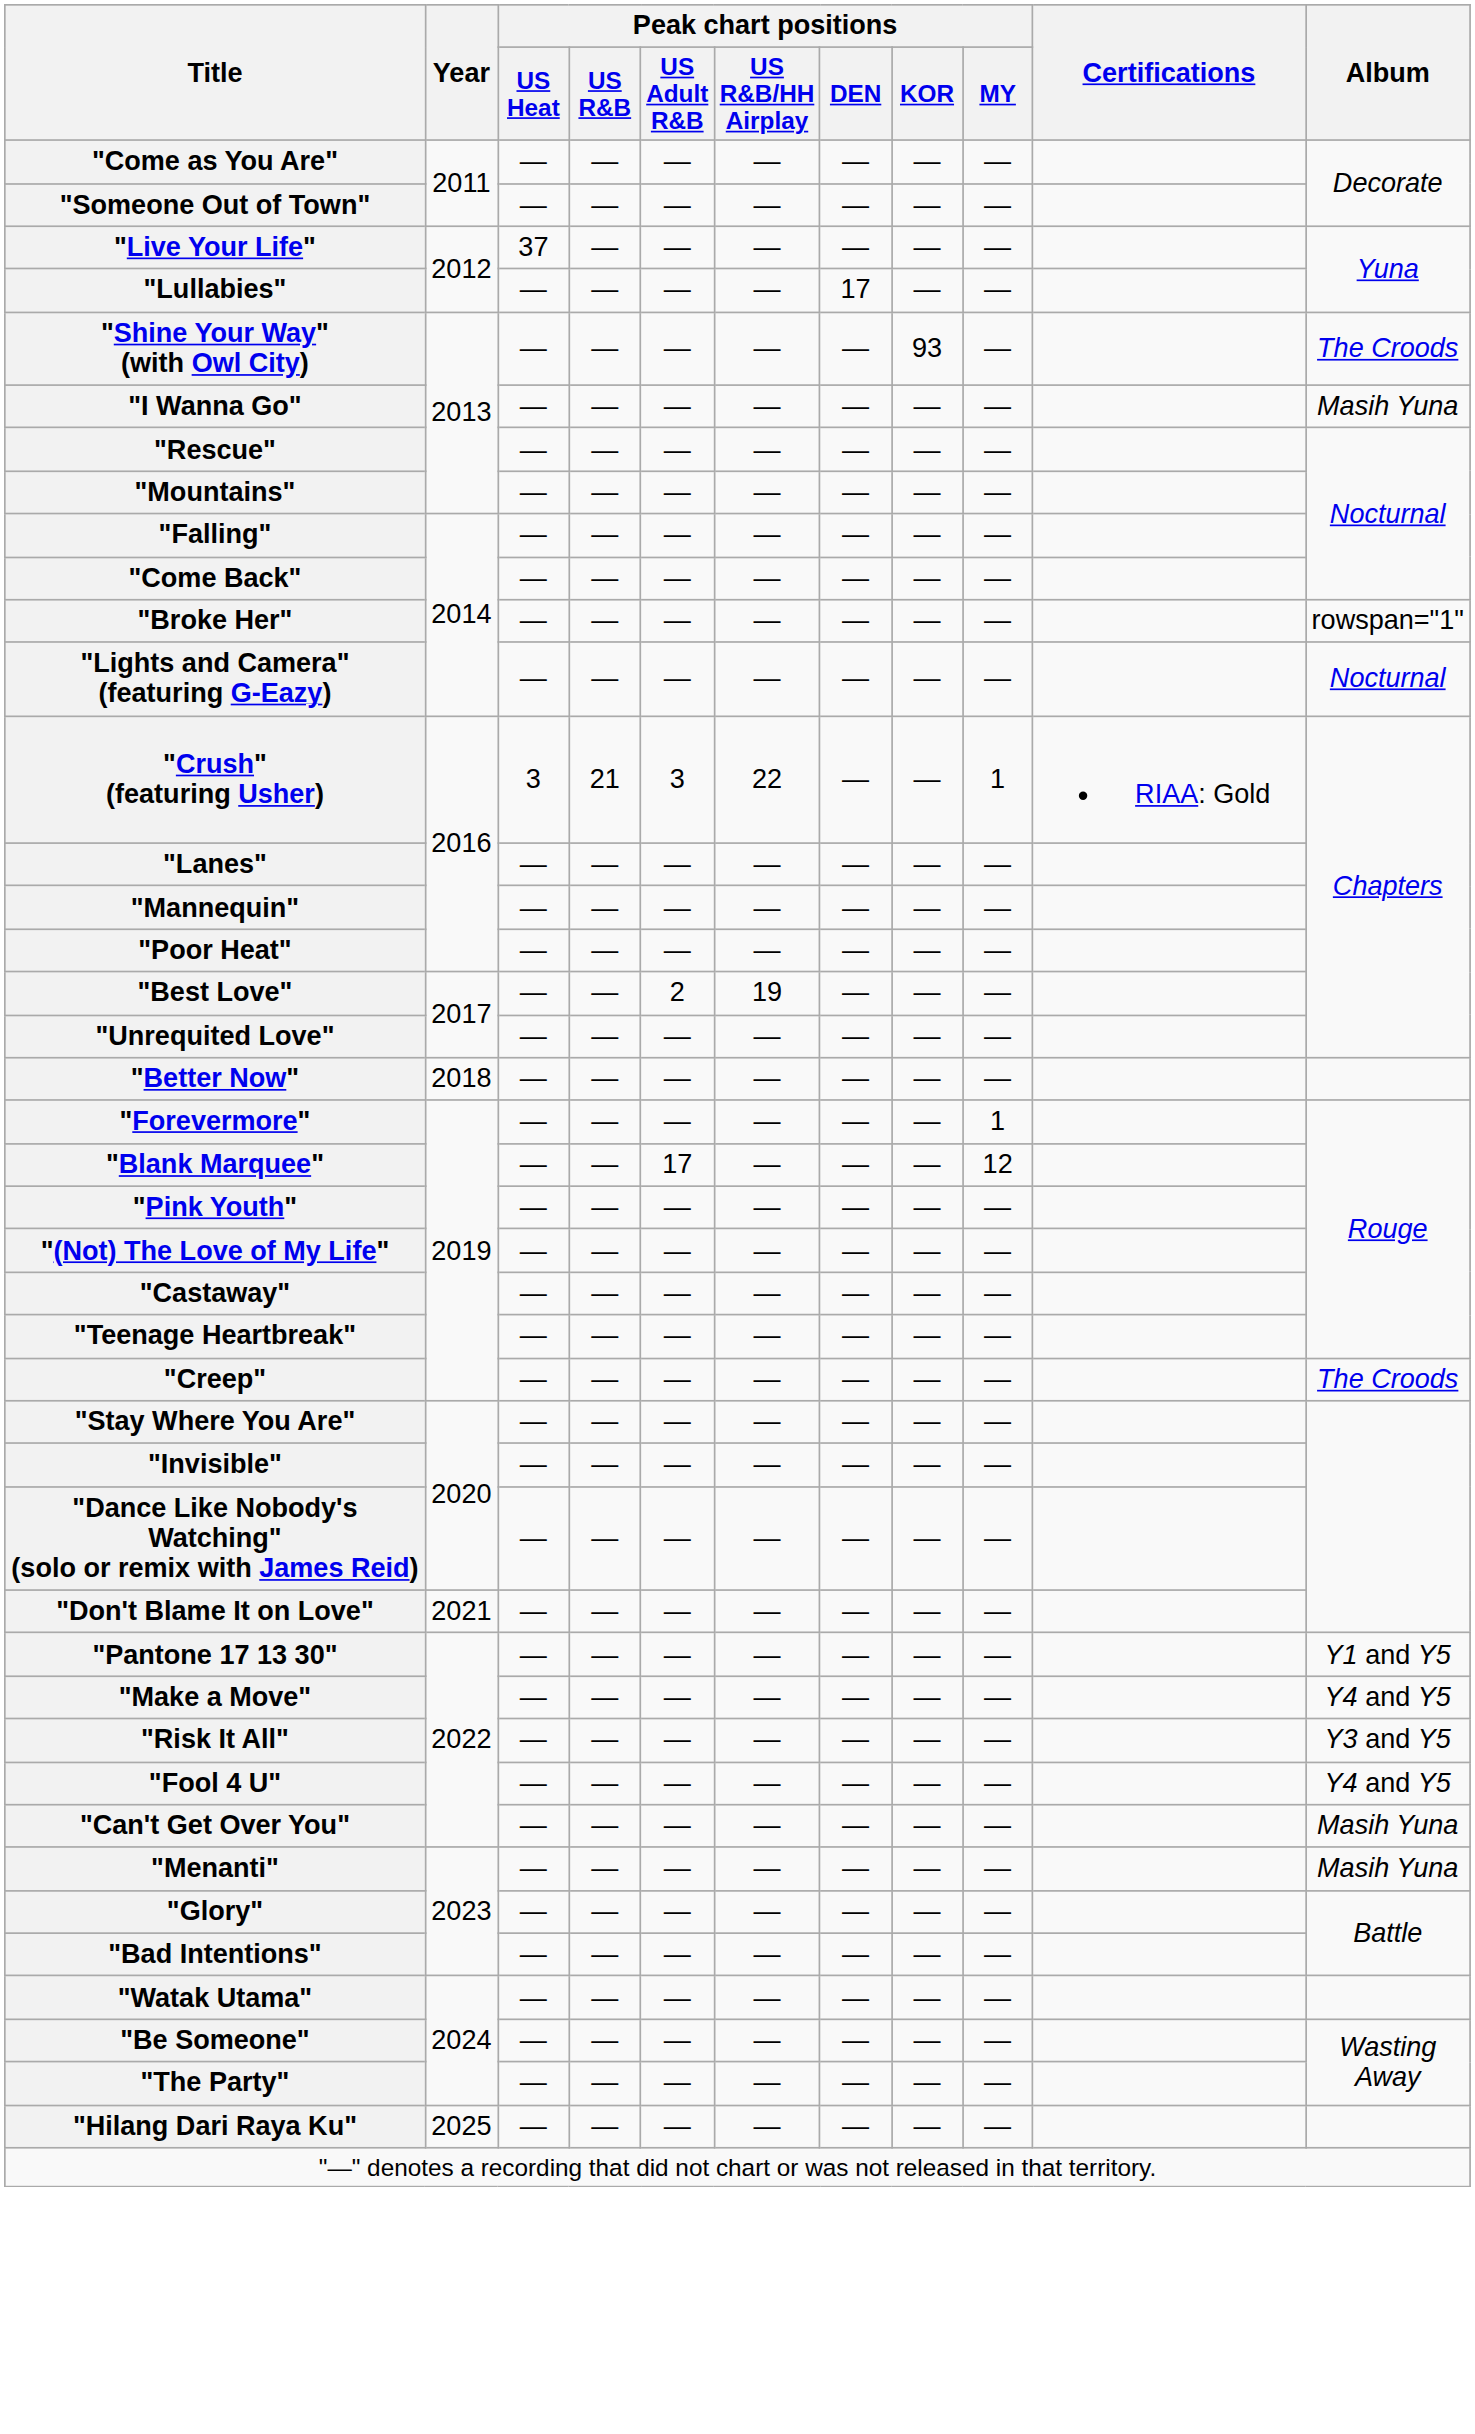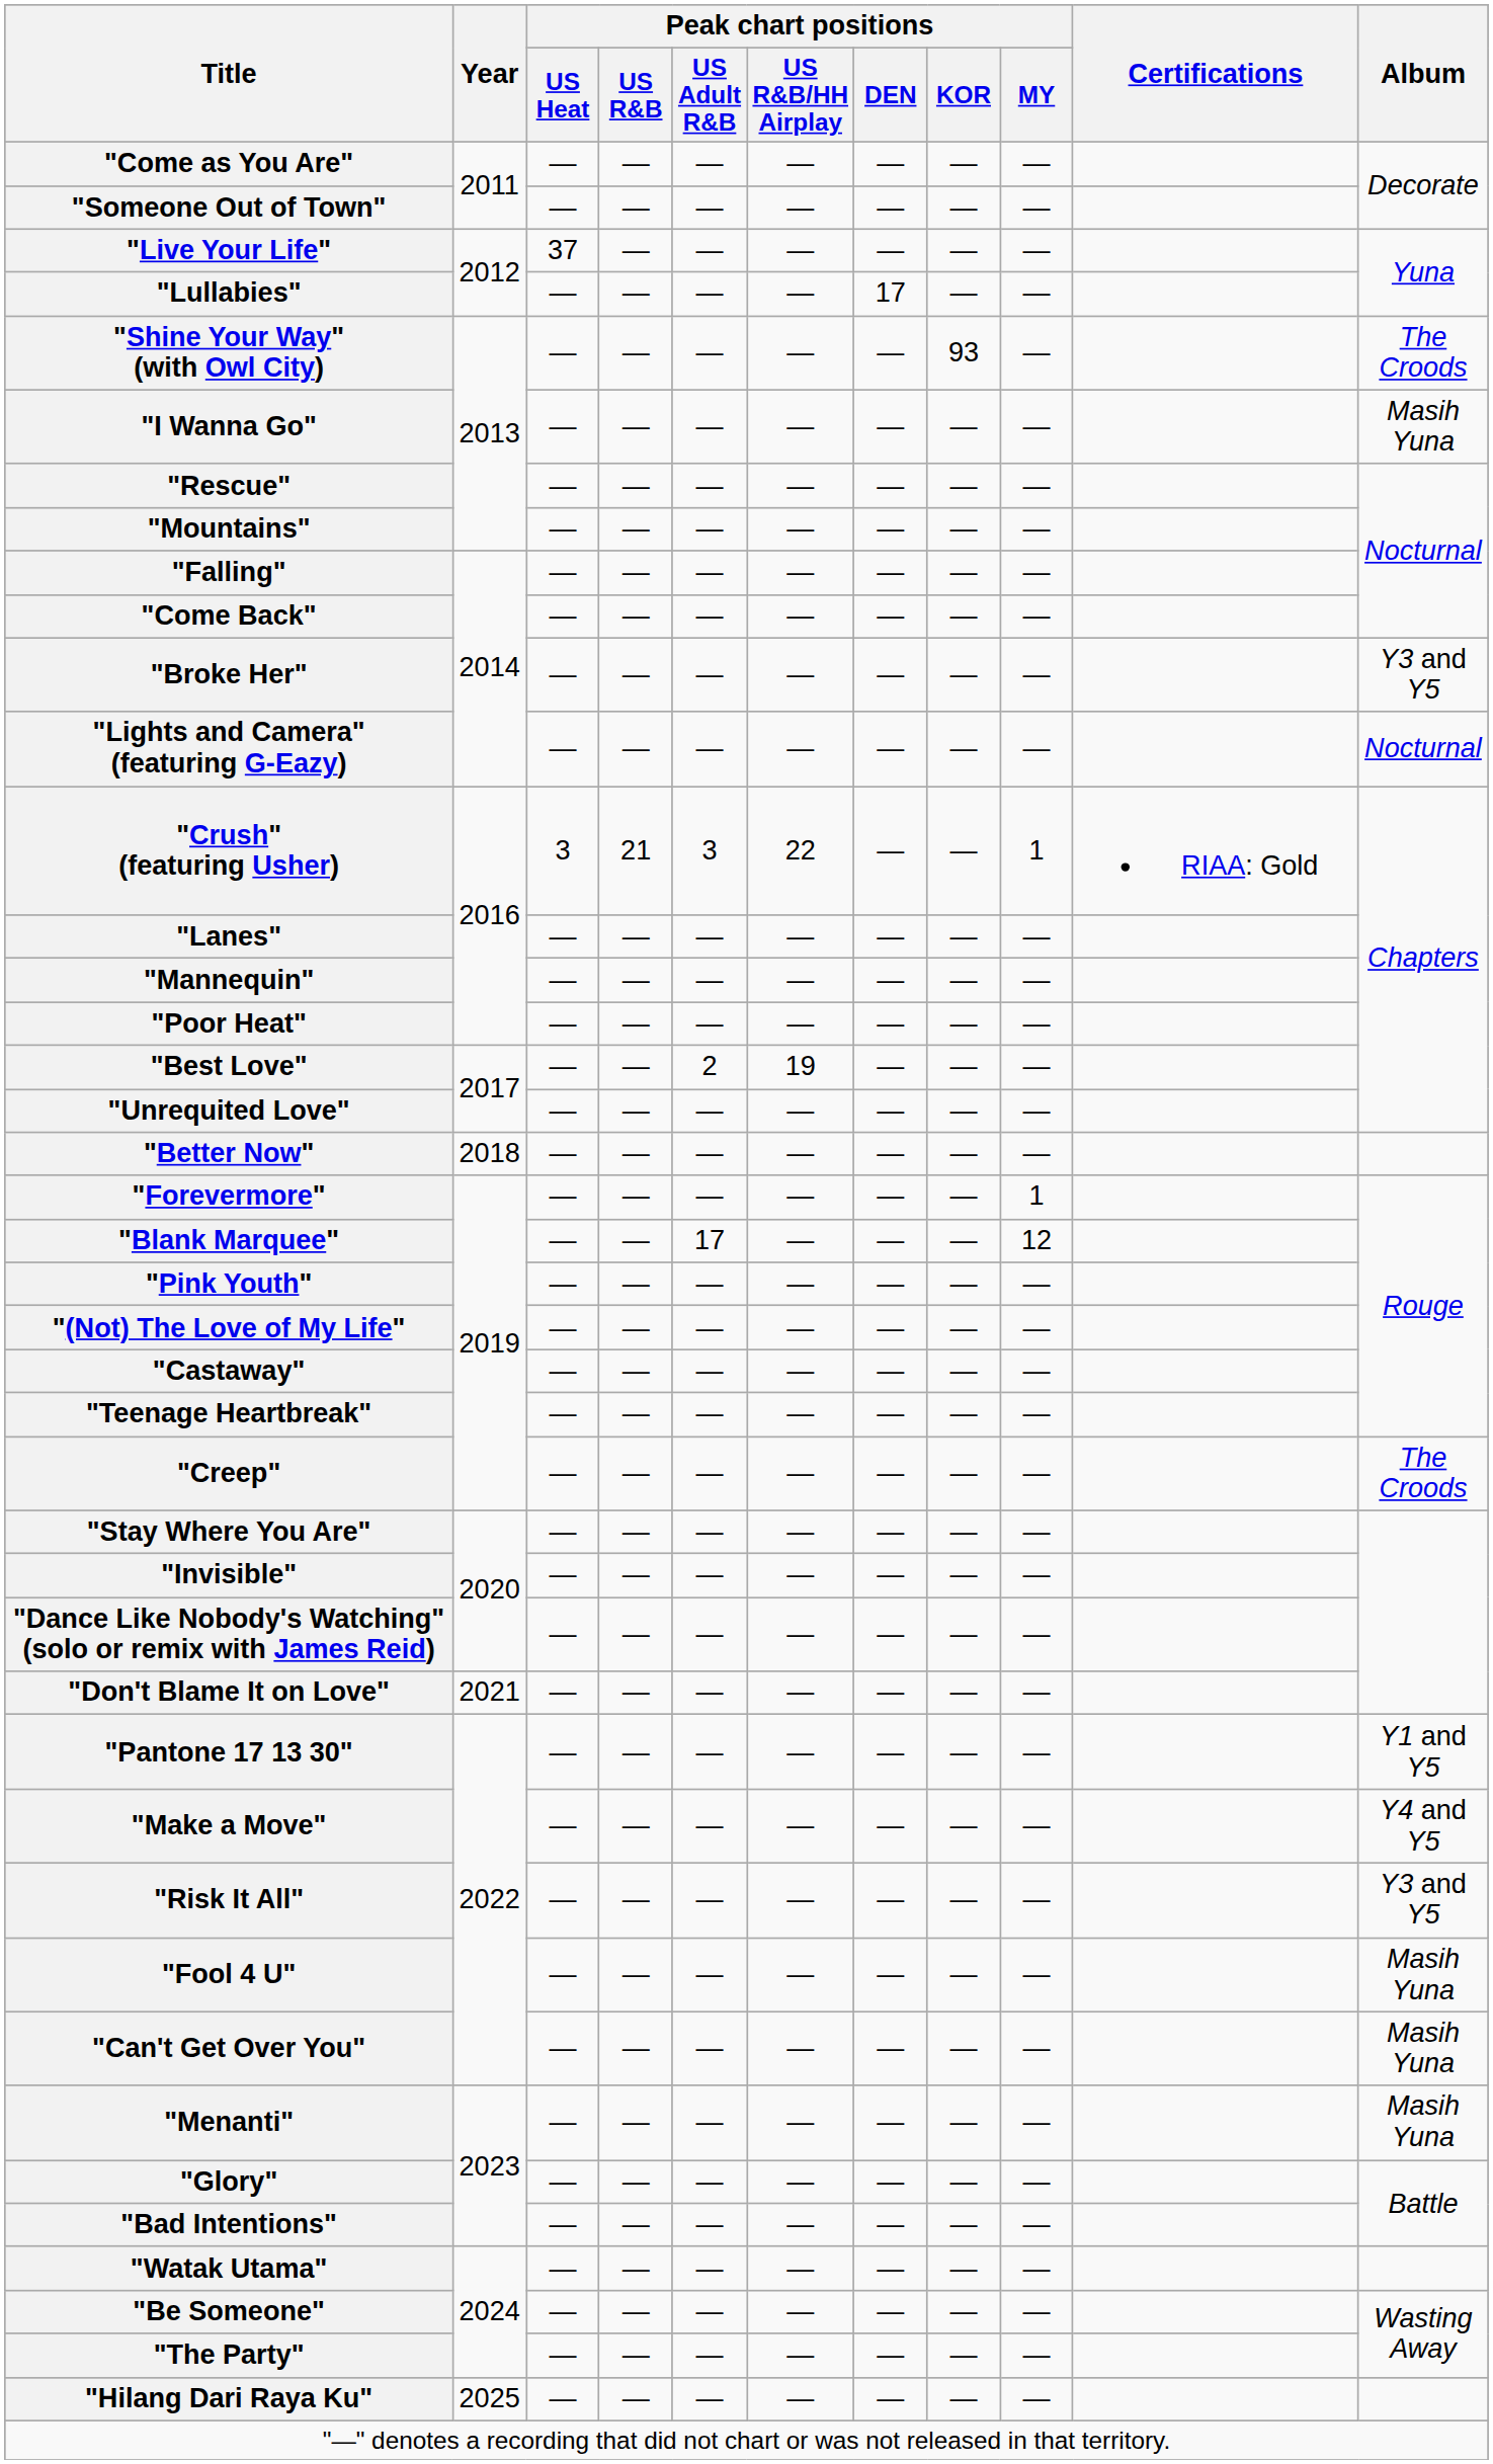"Broke Her" | Album: rowspan="1" -> Y3 and Y5
"Fool 4 U" | Album: Y4 and Y5 -> Masih Yuna
